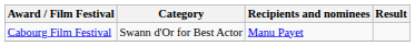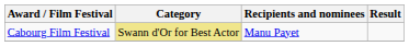Cabourg Film Festival | Category: no background -> khaki background
